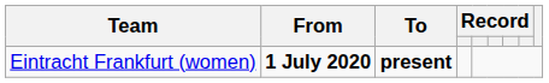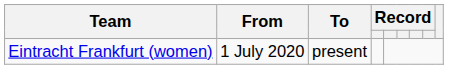Eintracht Frankfurt (women) | From: bold -> normal
Eintracht Frankfurt (women) | To: bold -> normal
